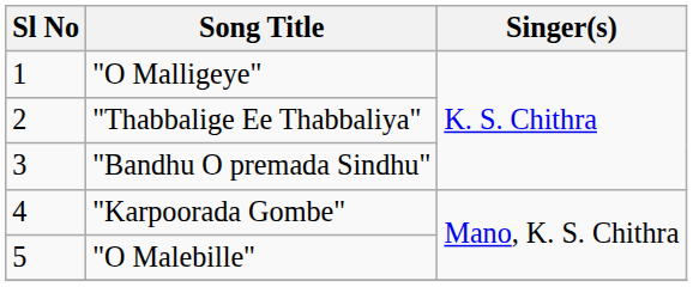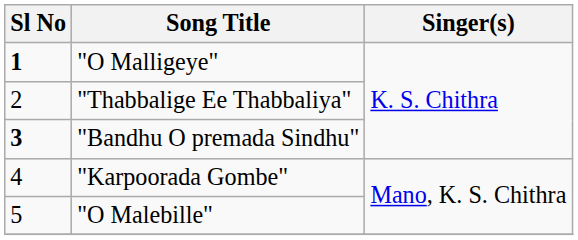"O Malligeye" | Sl No: normal -> bold
"Bandhu O premada Sindhu" | Sl No: normal -> bold
